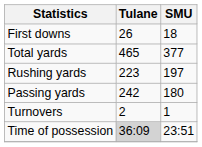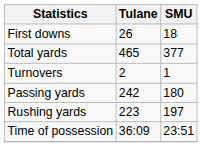rows swapped: Rushing yards <-> Turnovers
Time of possession | Tulane: lightgrey background -> no background
